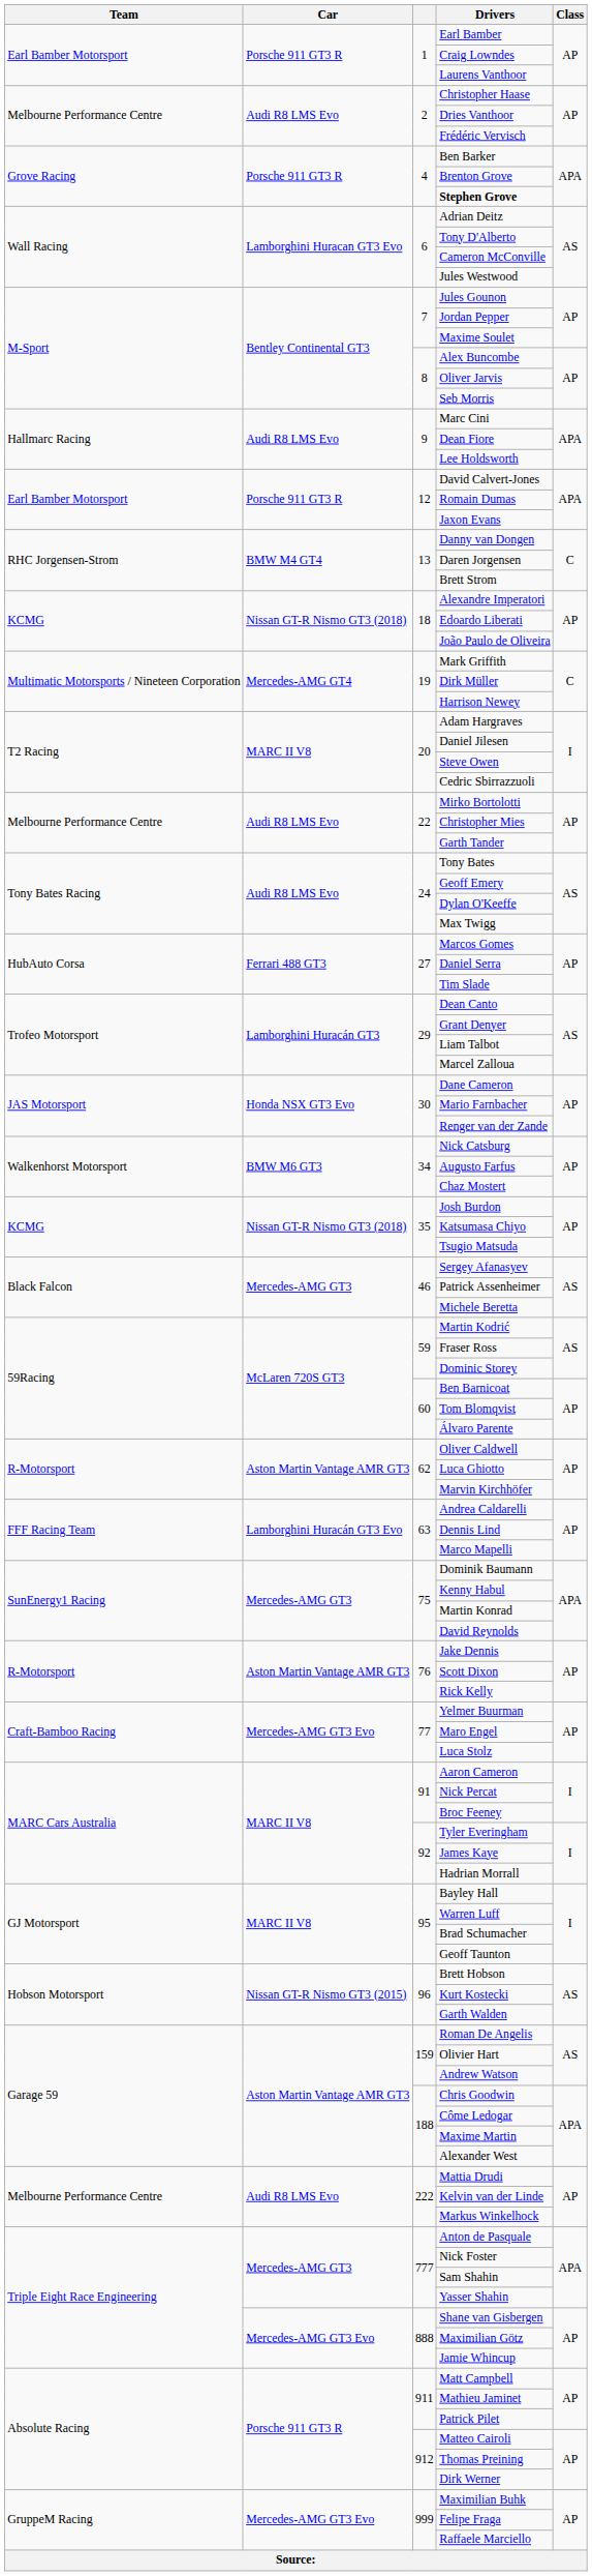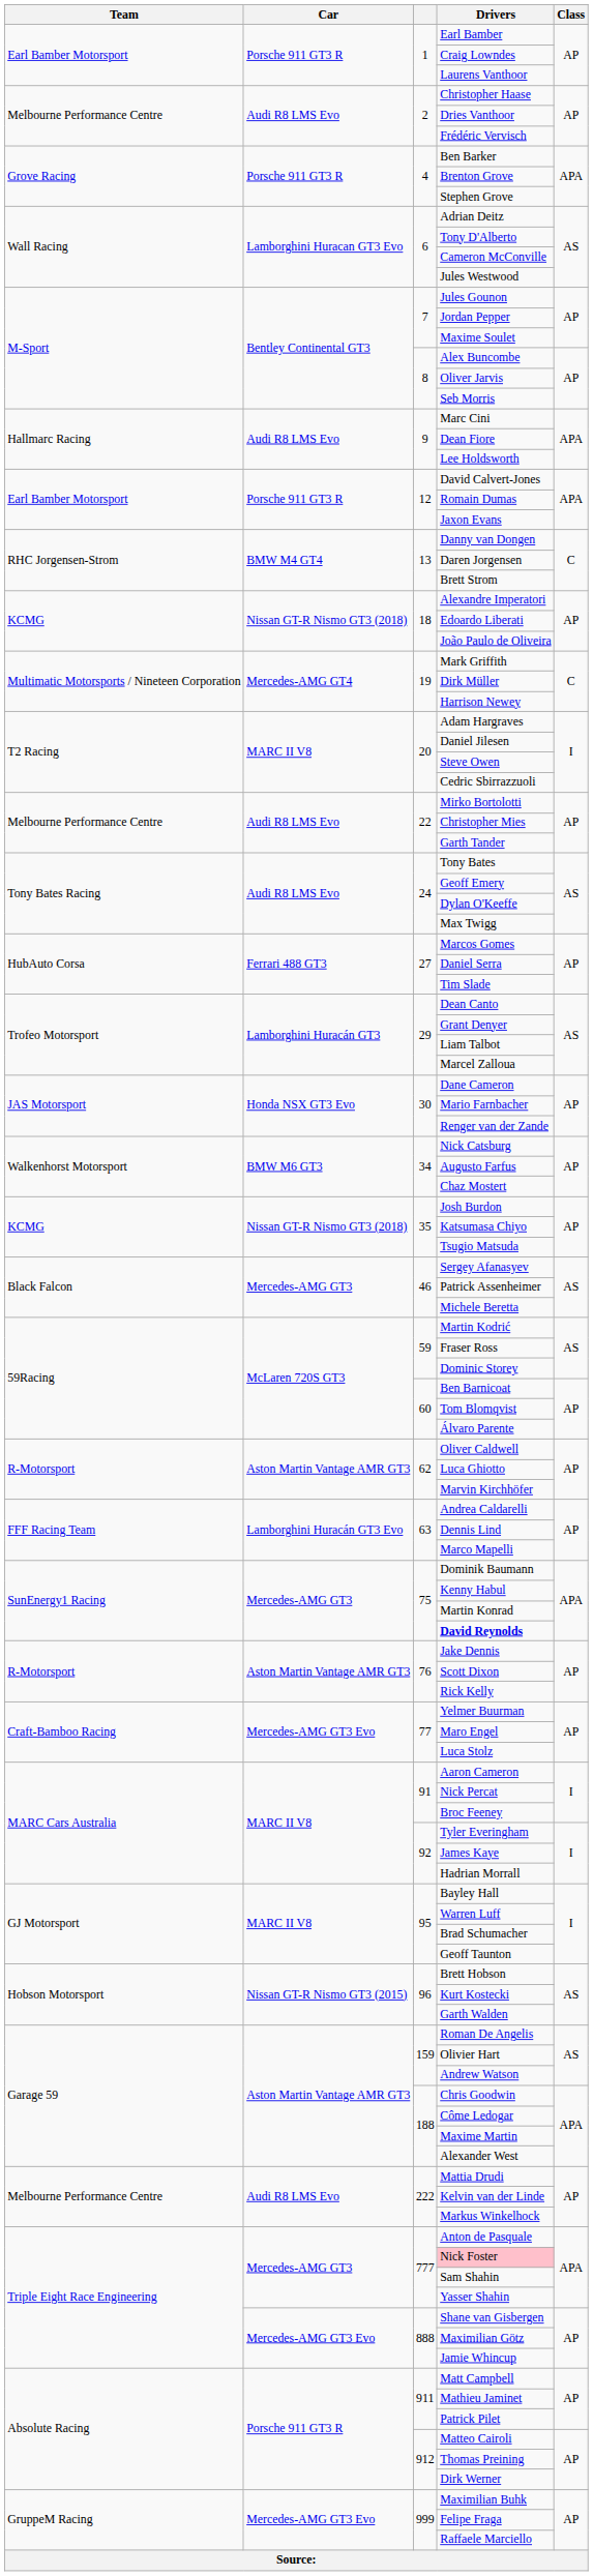Stephen Grove | Drivers: bold -> normal
David Reynolds | Drivers: normal -> bold
Nick Foster | Drivers: no background -> pink background
